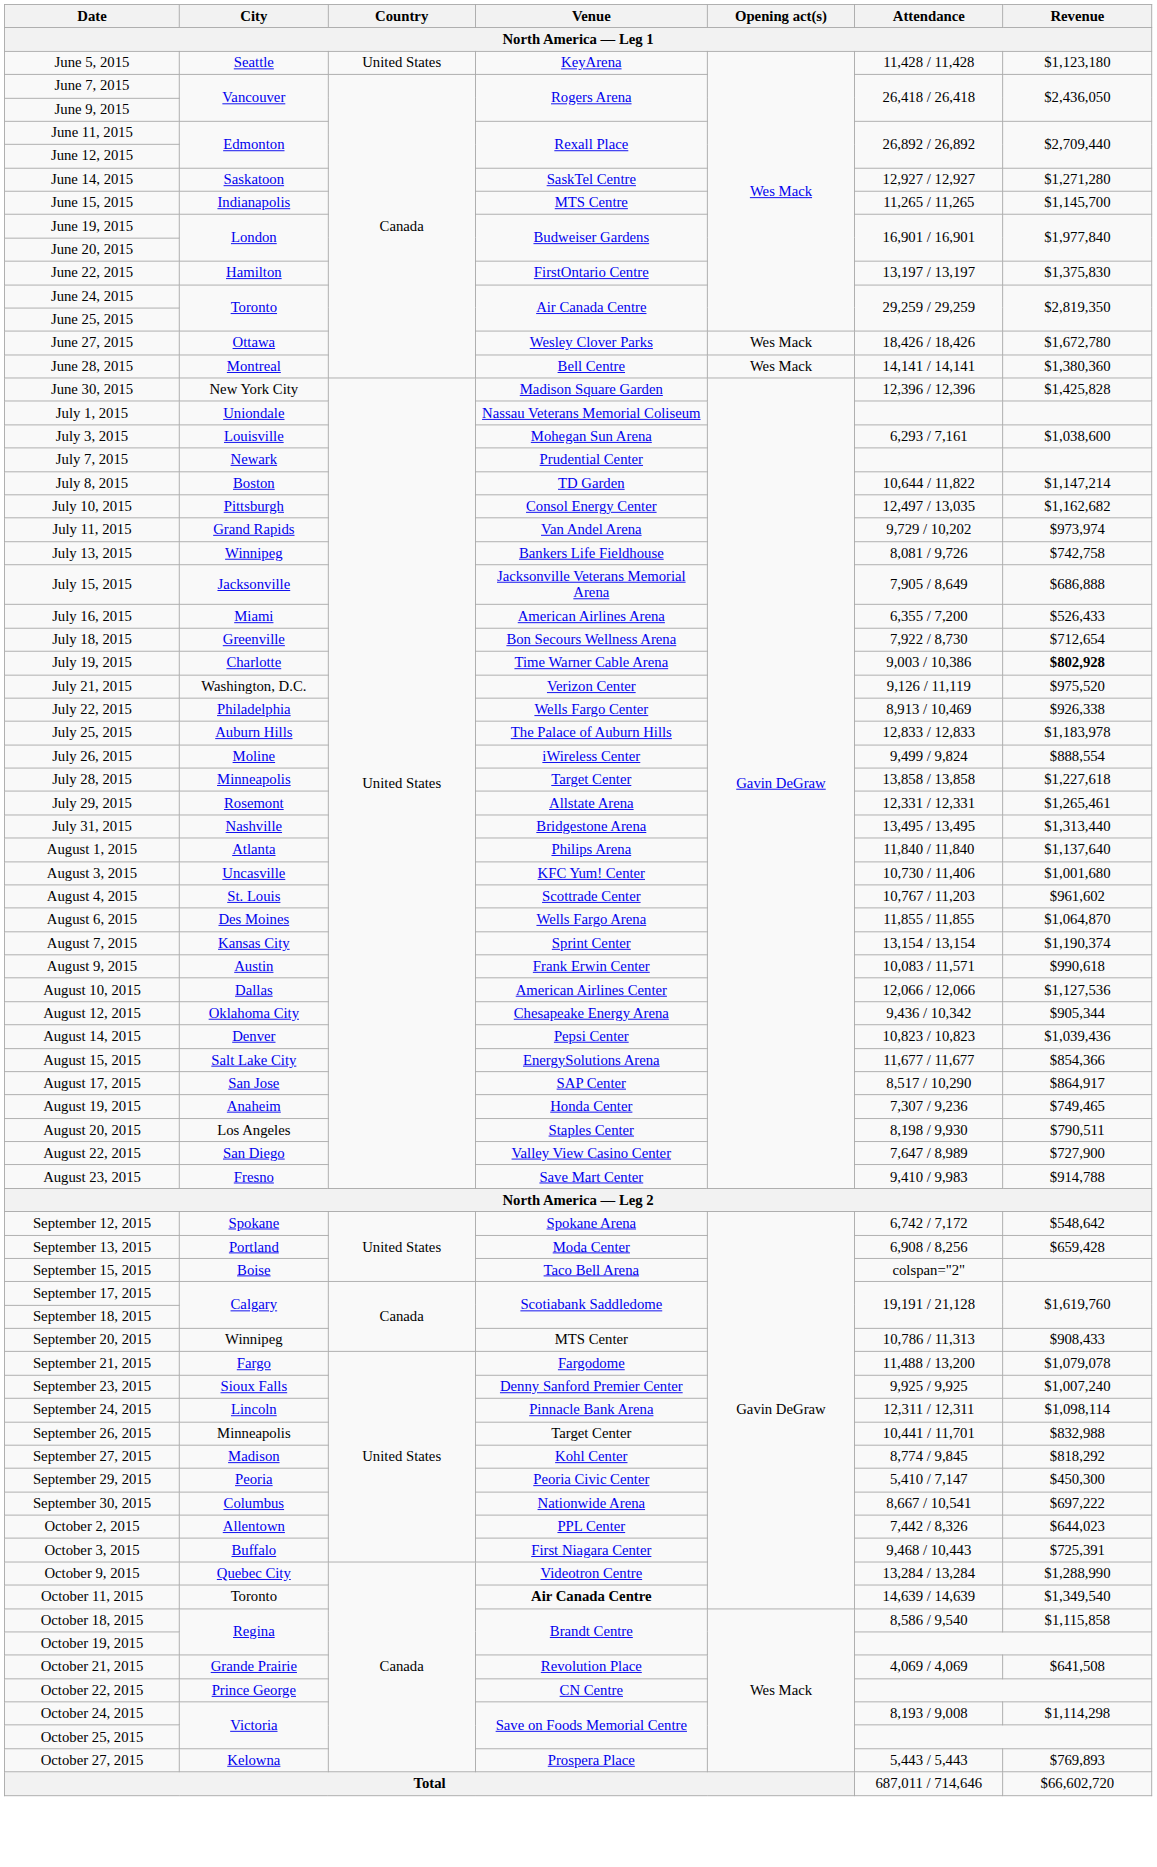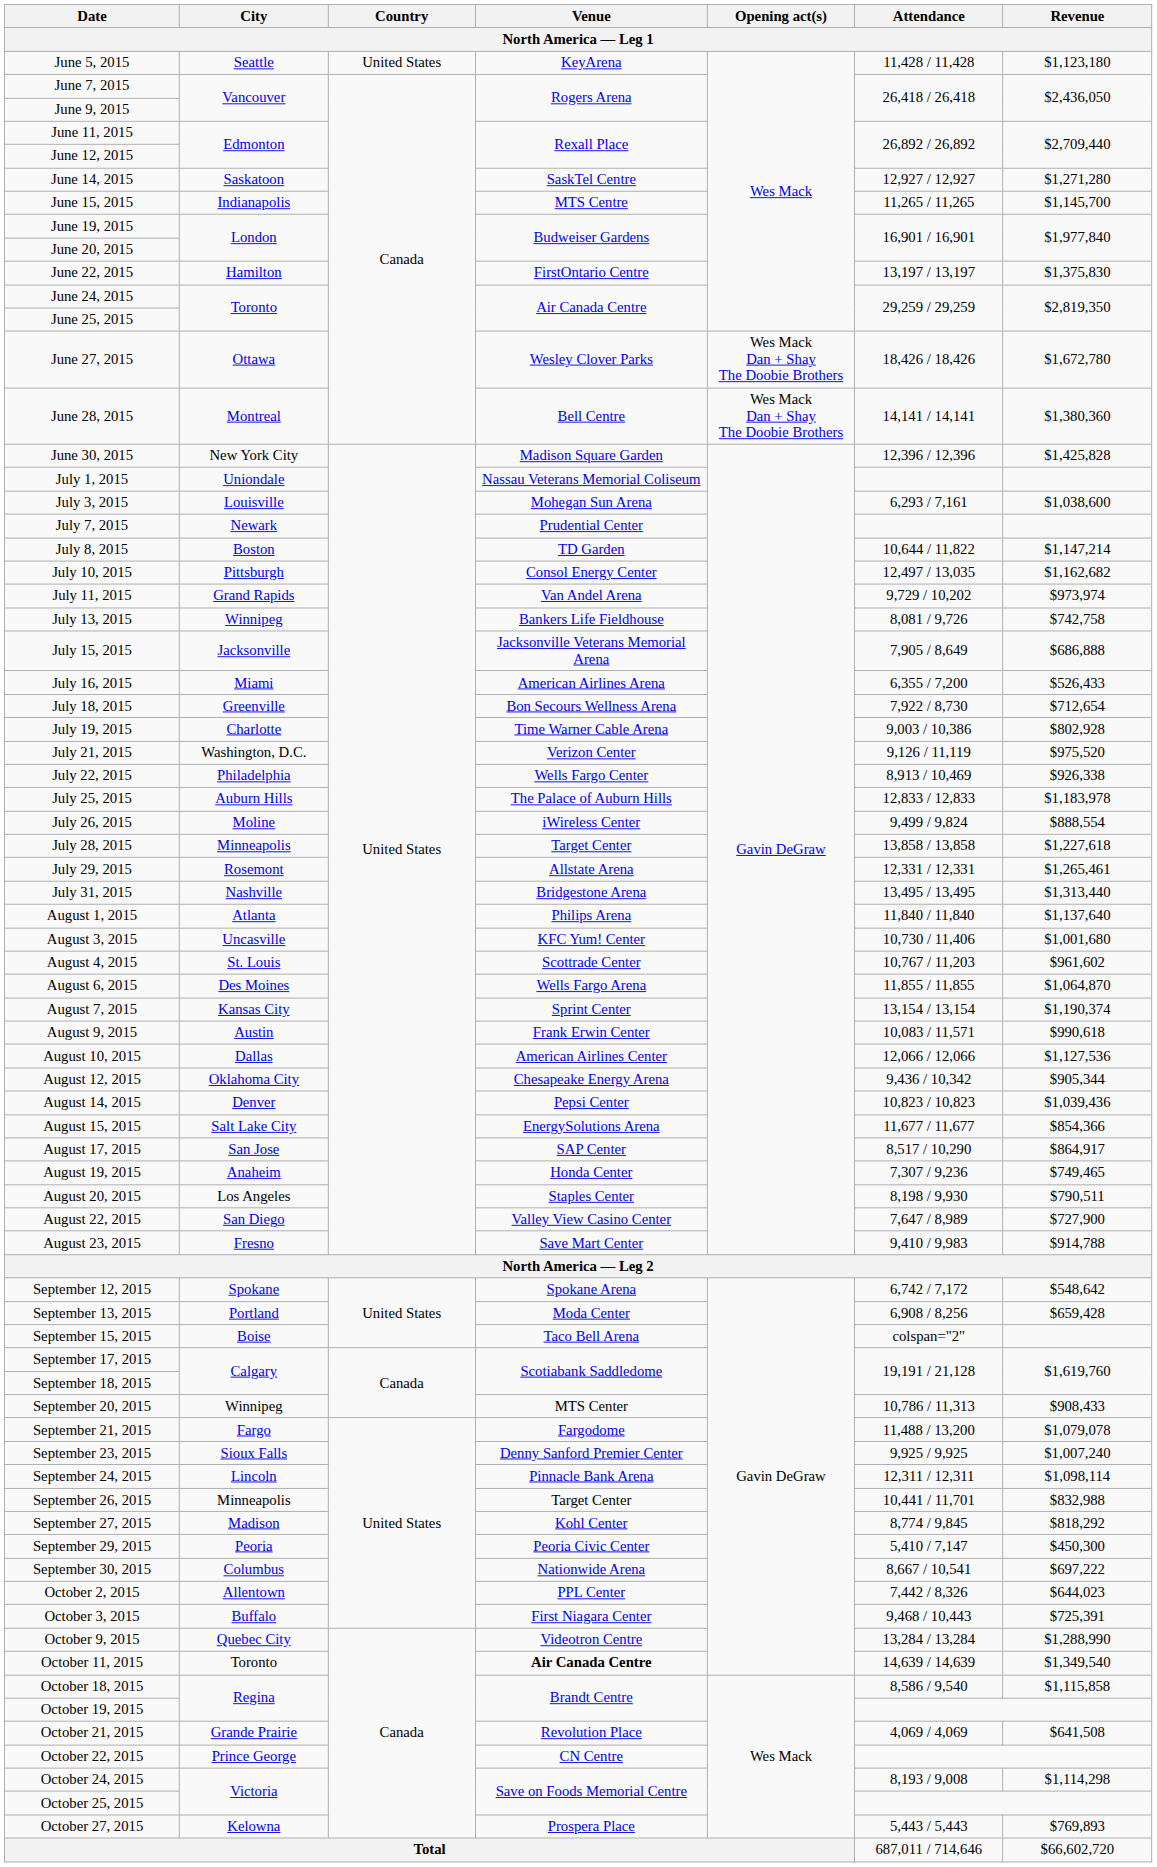June 27, 2015 | Opening act(s): Wes Mack -> Wes Mack Dan + Shay The Doobie Brothers
June 28, 2015 | Opening act(s): Wes Mack -> Wes Mack Dan + Shay The Doobie Brothers
July 19, 2015 | Revenue: bold -> normal
